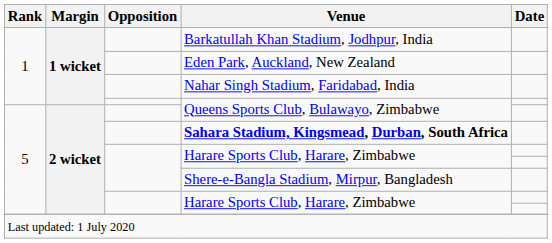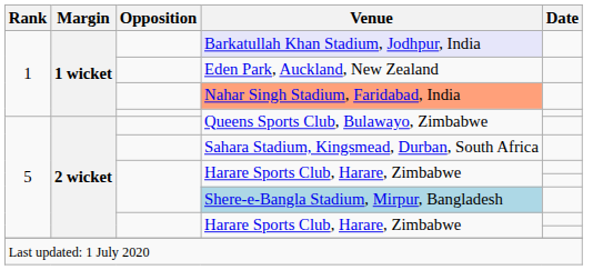Barkatullah Khan Stadium, Jodhpur, India | Venue: no background -> lavender background
Nahar Singh Stadium, Faridabad, India | Venue: no background -> lightsalmon background
Sahara Stadium, Kingsmead, Durban, South Africa | Venue: bold -> normal
Shere-e-Bangla Stadium, Mirpur, Bangladesh | Venue: no background -> lightblue background
